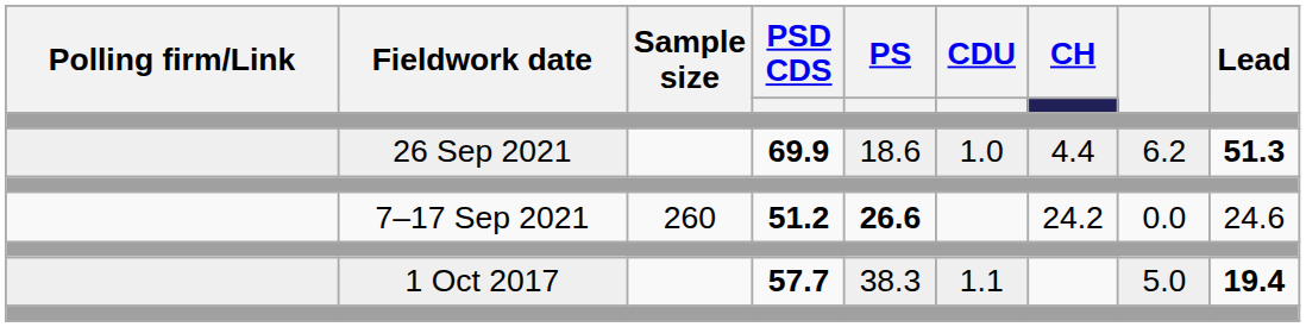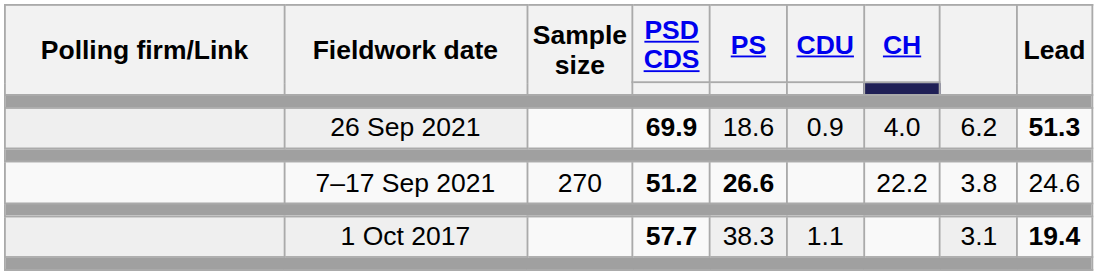26 Sep 2021 | CDU: 1.0 -> 0.9
26 Sep 2021 | CH: 4.4 -> 4.0
7–17 Sep 2021 | Sample size: 260 -> 270
7–17 Sep 2021 | CH: 24.2 -> 22.2
7–17 Sep 2021 | column 8: 0.0 -> 3.8
1 Oct 2017 | column 8: 5.0 -> 3.1
